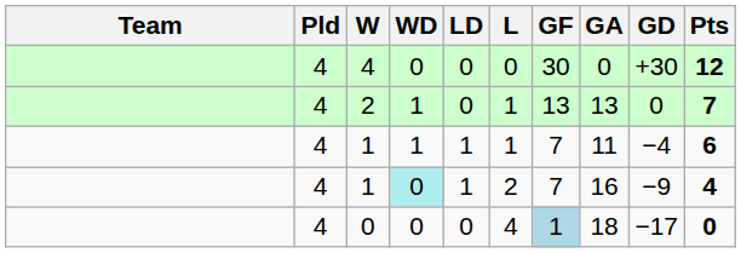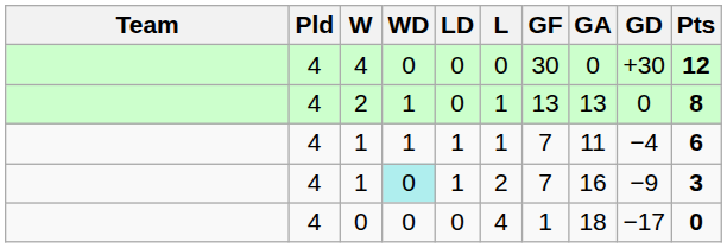row 3 | Pts: 7 -> 8
row 5 | Pts: 4 -> 3
row 6 | GF: lightblue background -> no background
